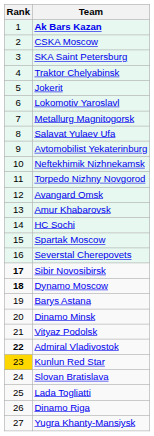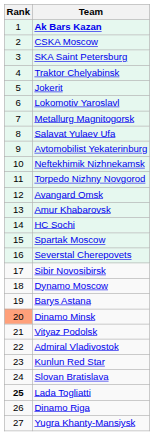Sibir Novosibirsk | Rank: bold -> normal
Dynamo Moscow | Rank: bold -> normal
Dinamo Minsk | Rank: no background -> lightsalmon background
Admiral Vladivostok | Rank: bold -> normal
Kunlun Red Star | Rank: gold background -> no background
Lada Togliatti | Rank: normal -> bold
